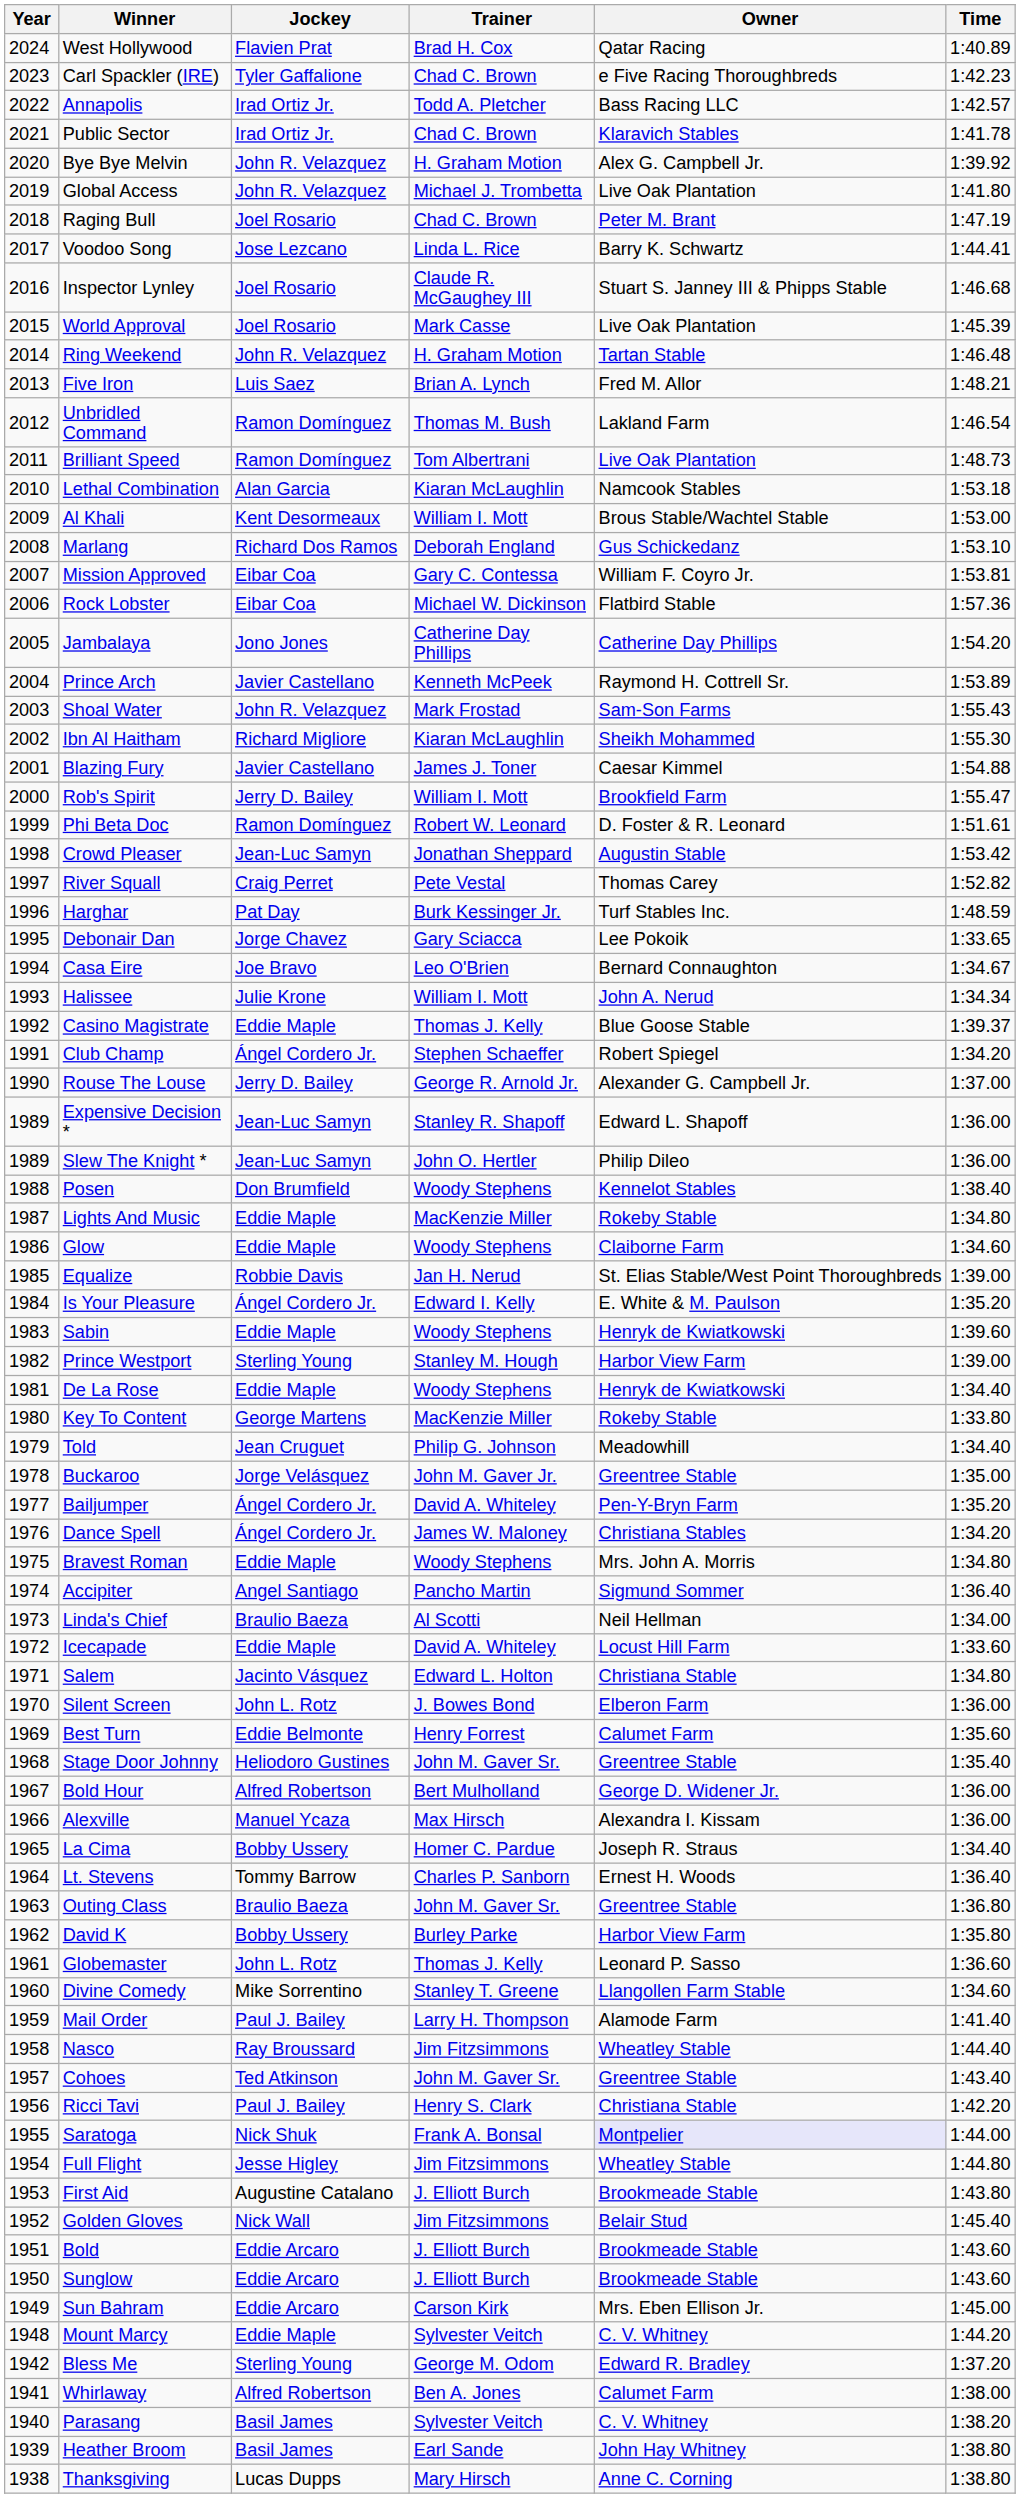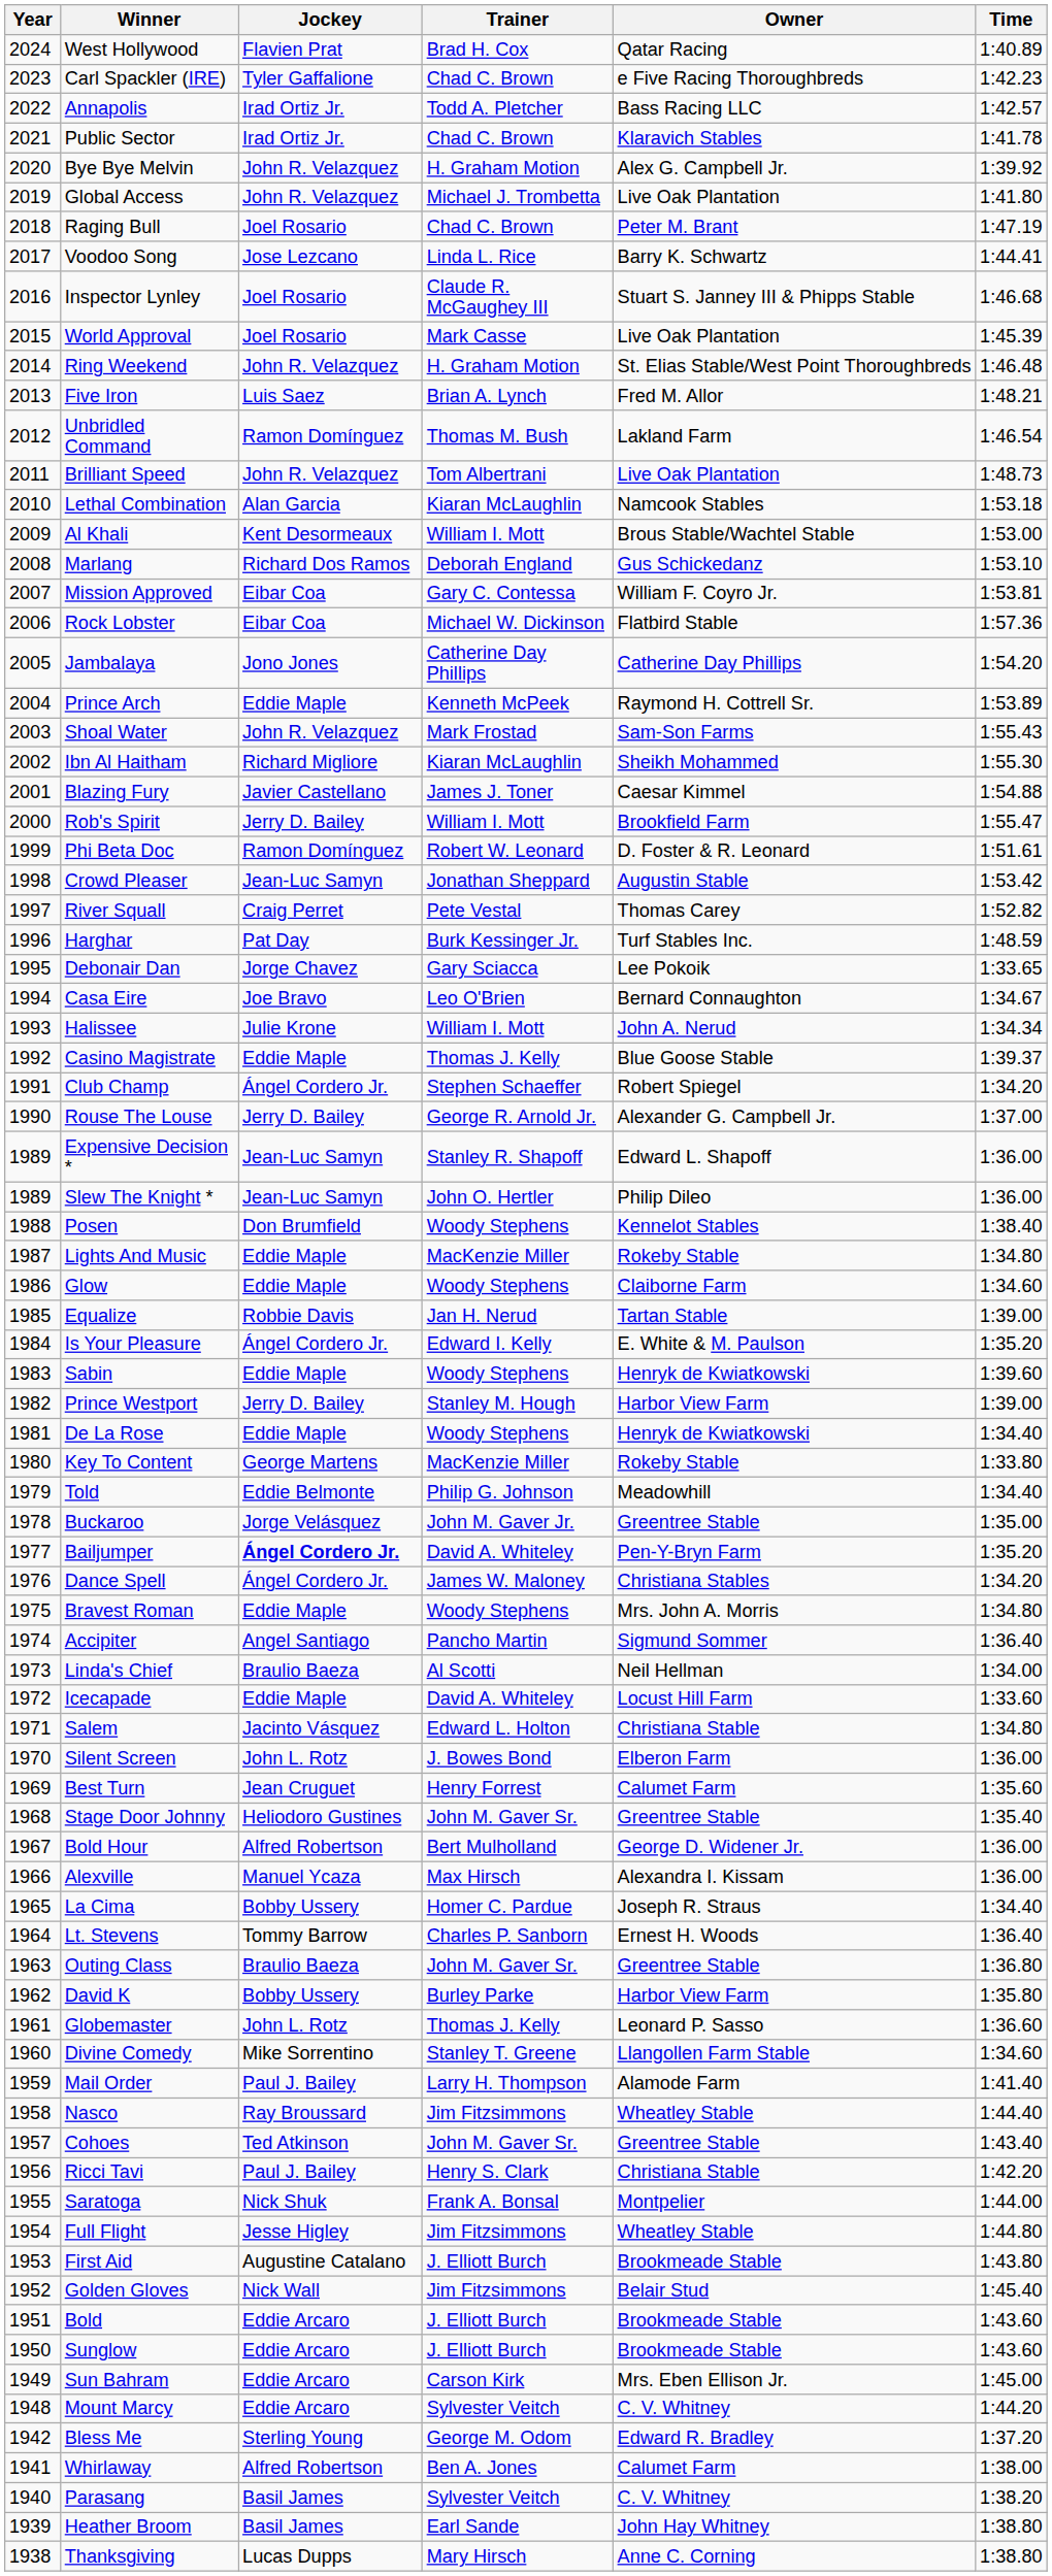Ring Weekend | Owner: Tartan Stable -> St. Elias Stable/West Point Thoroughbreds
Brilliant Speed | Jockey: Ramon Domínguez -> John R. Velazquez
Prince Arch | Jockey: Javier Castellano -> Eddie Maple
Equalize | Owner: St. Elias Stable/West Point Thoroughbreds -> Tartan Stable
Prince Westport | Jockey: Sterling Young -> Jerry D. Bailey
Told | Jockey: Jean Cruguet -> Eddie Belmonte
Bailjumper | Jockey: normal -> bold
Best Turn | Jockey: Eddie Belmonte -> Jean Cruguet
Saratoga | Owner: lavender background -> no background
Mount Marcy | Jockey: Eddie Maple -> Eddie Arcaro
